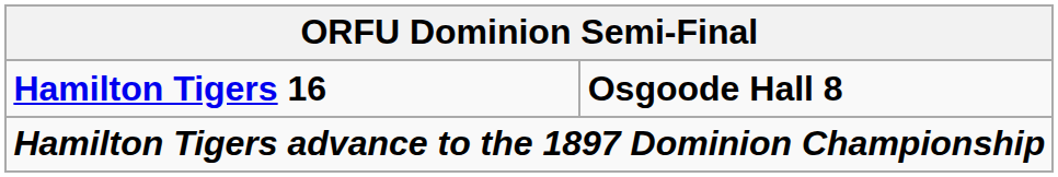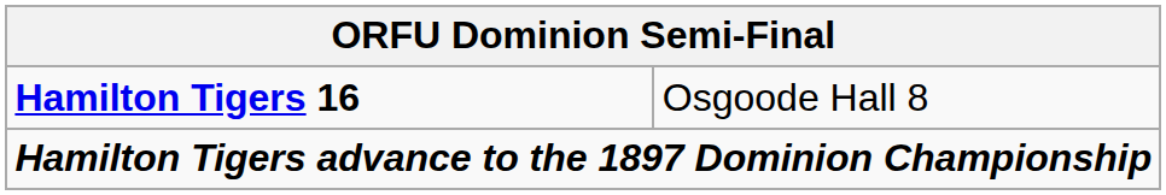Hamilton Tigers 16 | column 2: bold -> normal
